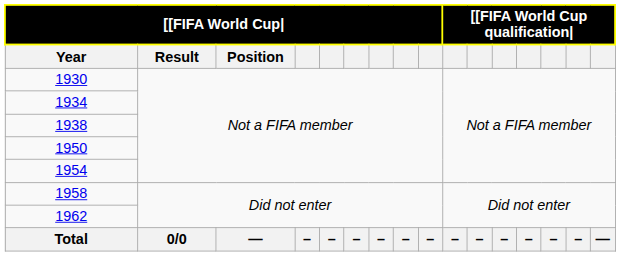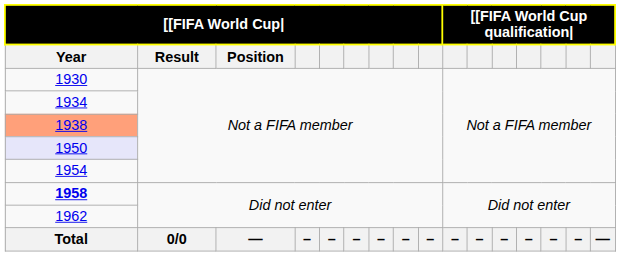1938 | [[FIFA World Cup| / Year: no background -> lightsalmon background
1950 | [[FIFA World Cup| / Year: no background -> lavender background
1958 | [[FIFA World Cup| / Year: normal -> bold
